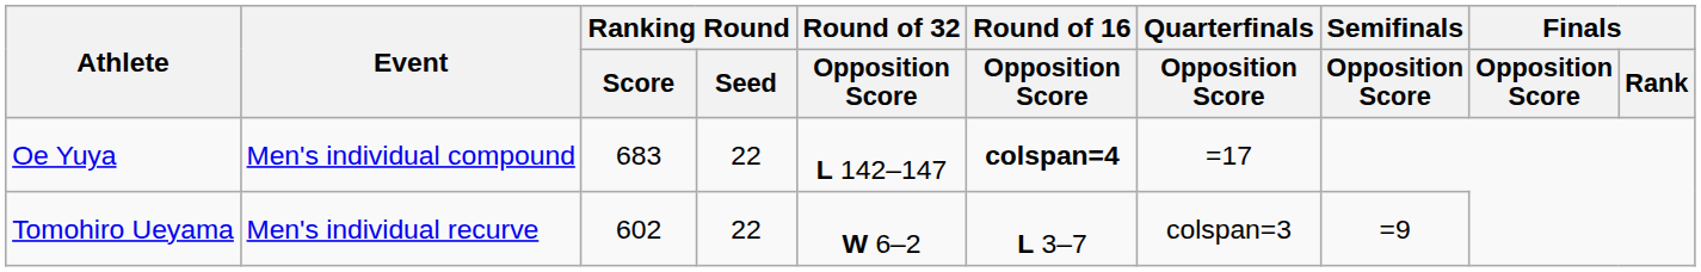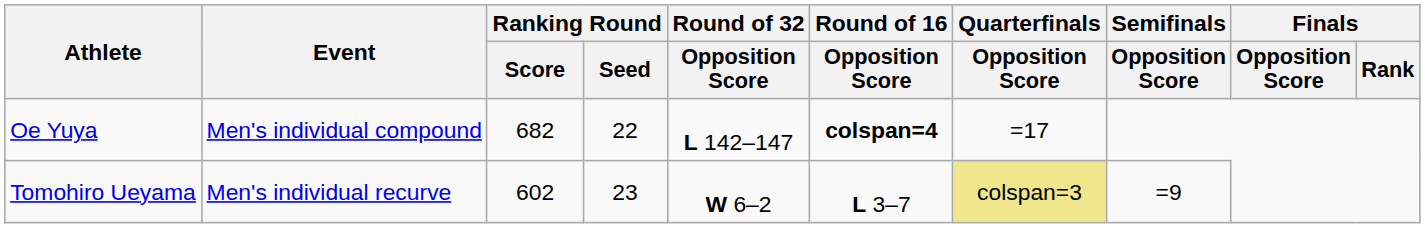Oe Yuya | Ranking Round / Score: 683 -> 682
Tomohiro Ueyama | Ranking Round / Seed: 22 -> 23
Tomohiro Ueyama | Quarterfinals / Opposition Score: no background -> khaki background
